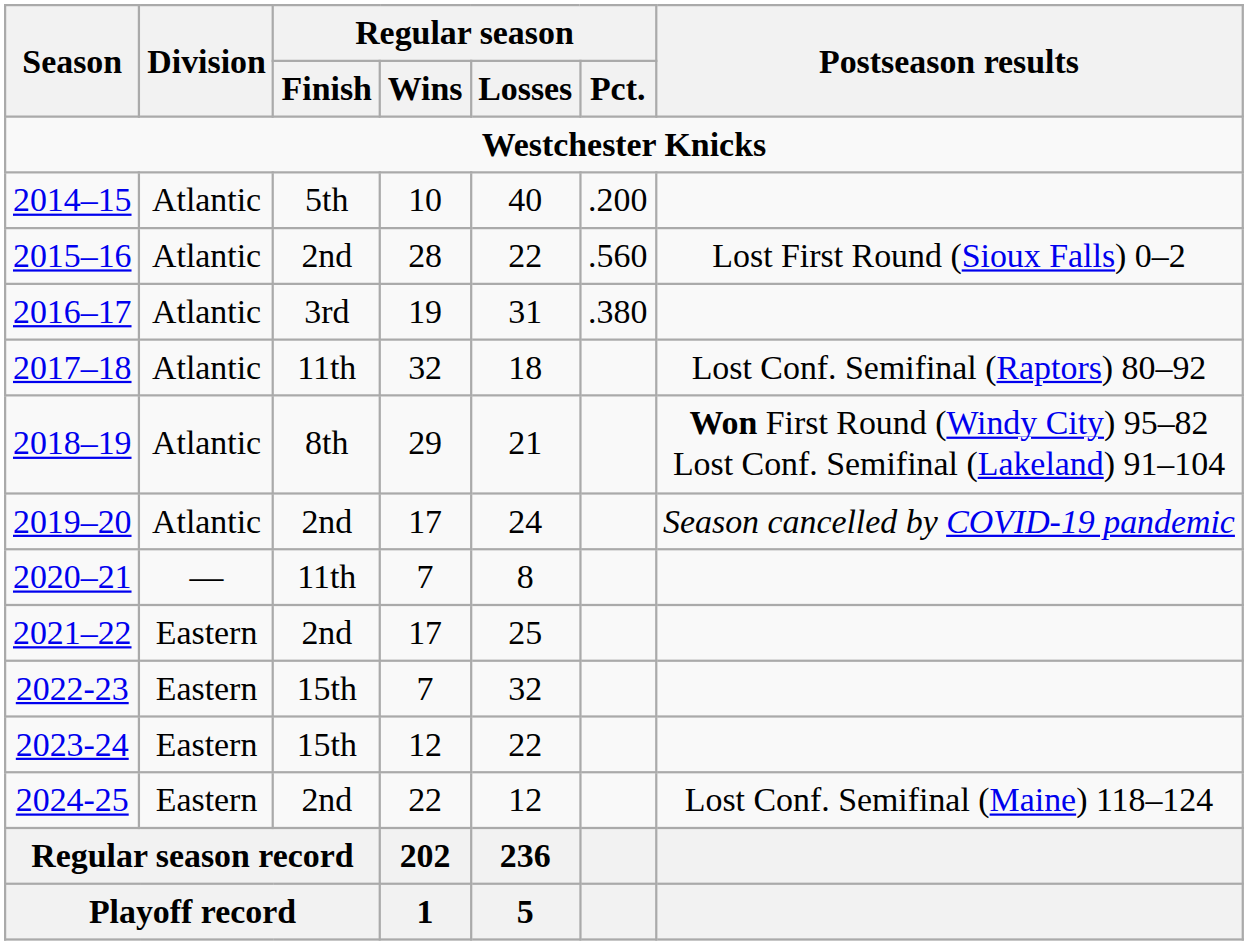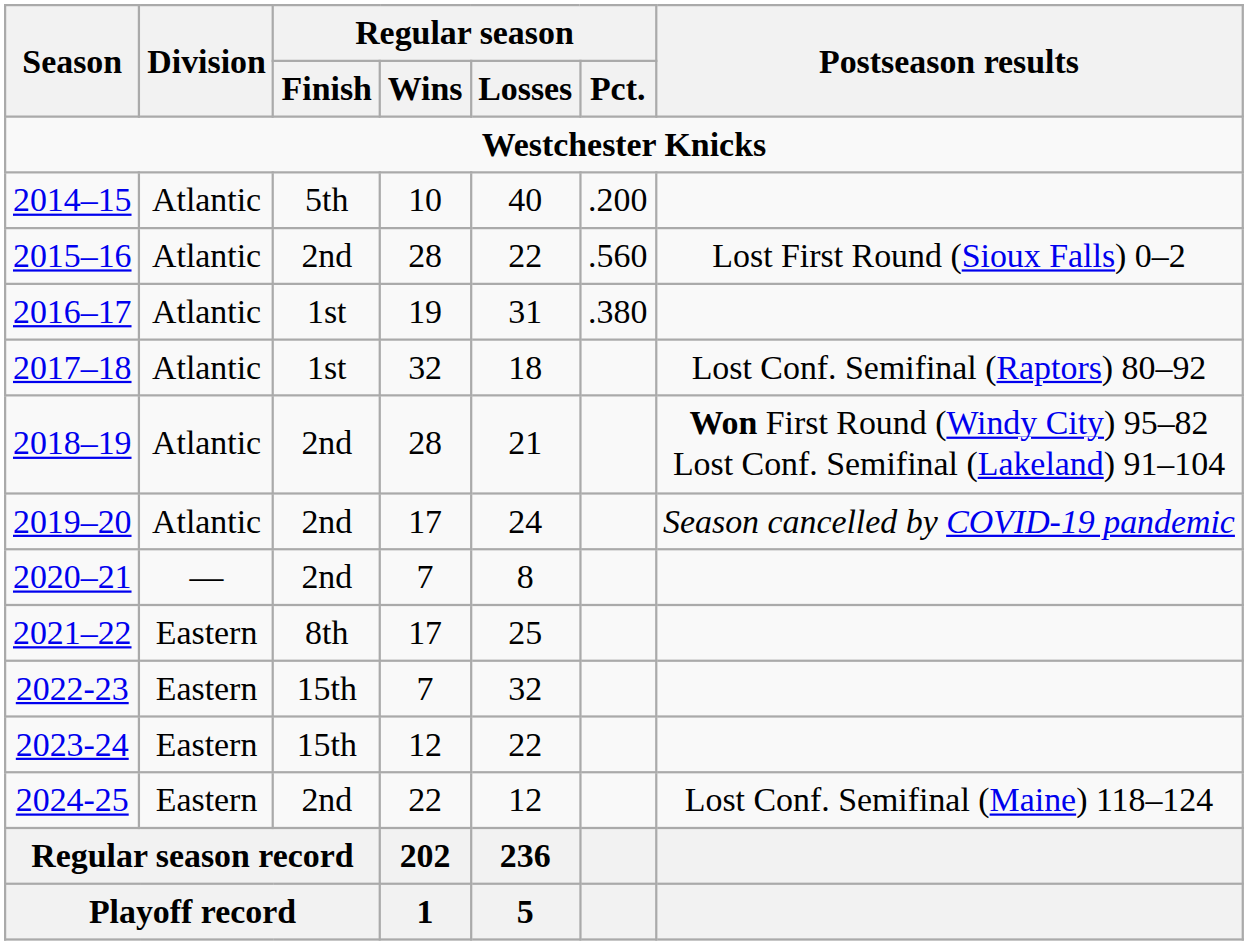2016–17 | Regular season / Finish: 3rd -> 1st
2017–18 | Regular season / Finish: 11th -> 1st
2018–19 | Regular season / Finish: 8th -> 2nd
2018–19 | Regular season / Wins: 29 -> 28
2020–21 | Regular season / Finish: 11th -> 2nd
2021–22 | Regular season / Finish: 2nd -> 8th
